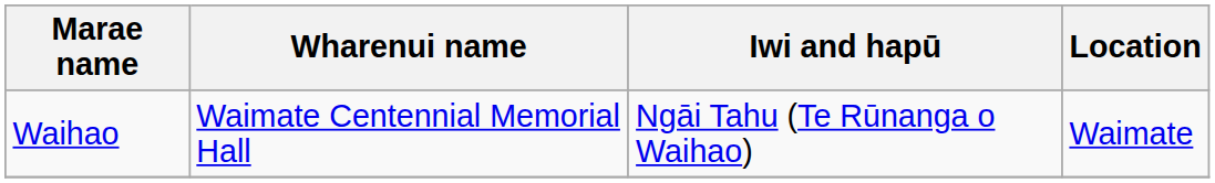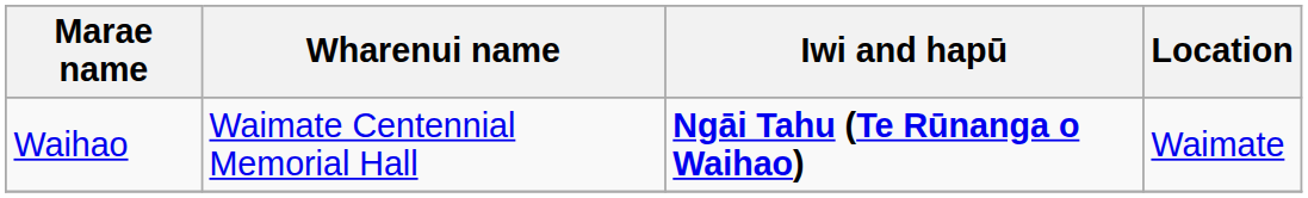Waihao | Iwi and hapū: normal -> bold
